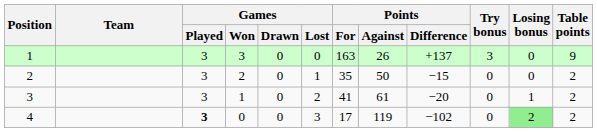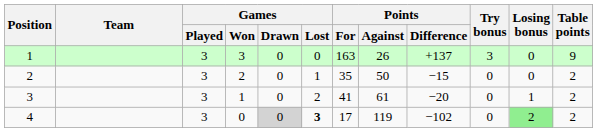4 | Games / Played: bold -> normal
4 | Games / Drawn: no background -> lightgrey background
4 | Games / Lost: normal -> bold
